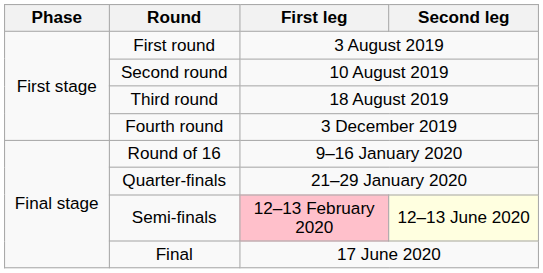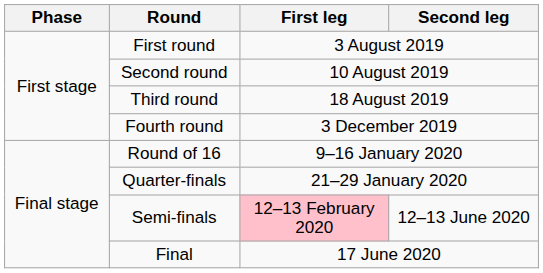Semi-finals | Second leg: lightyellow background -> no background
